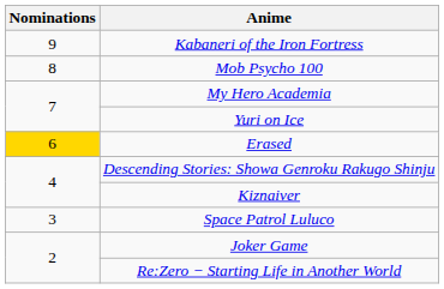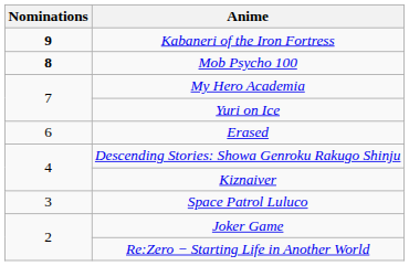Kabaneri of the Iron Fortress | Nominations: normal -> bold
Mob Psycho 100 | Nominations: normal -> bold
Erased | Nominations: gold background -> no background
